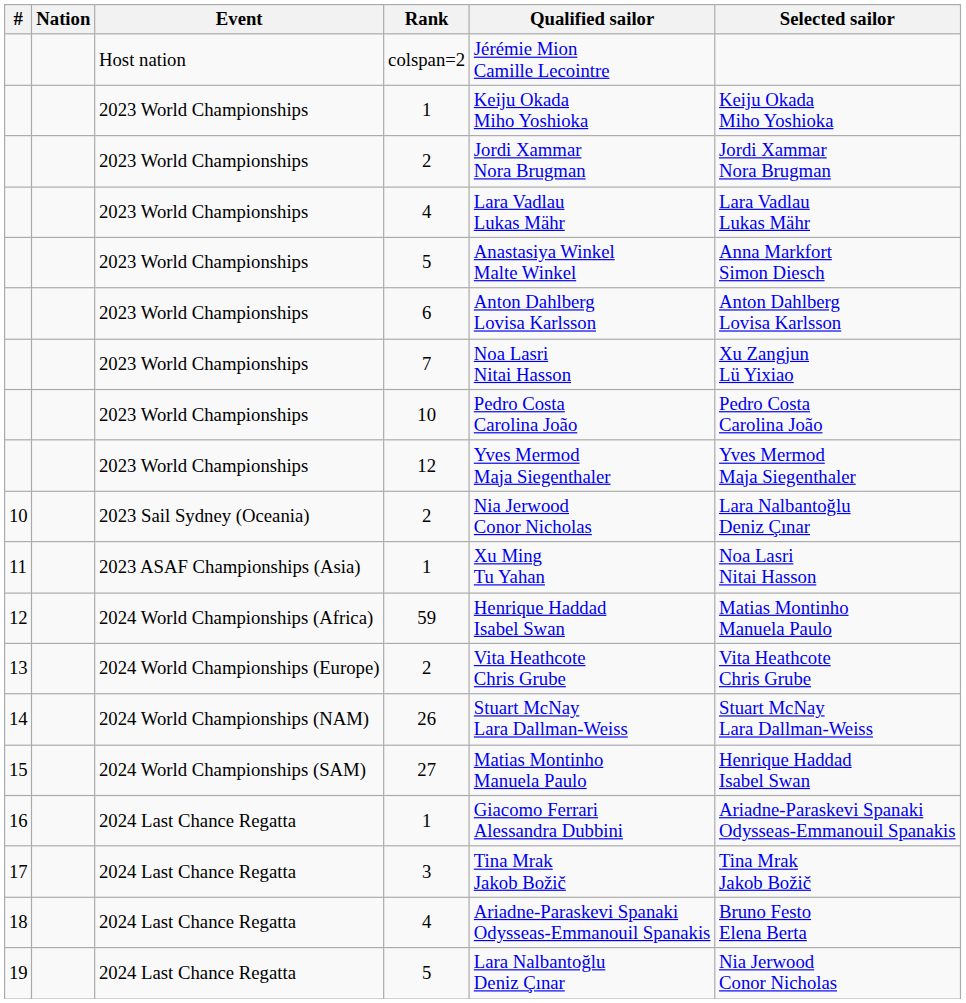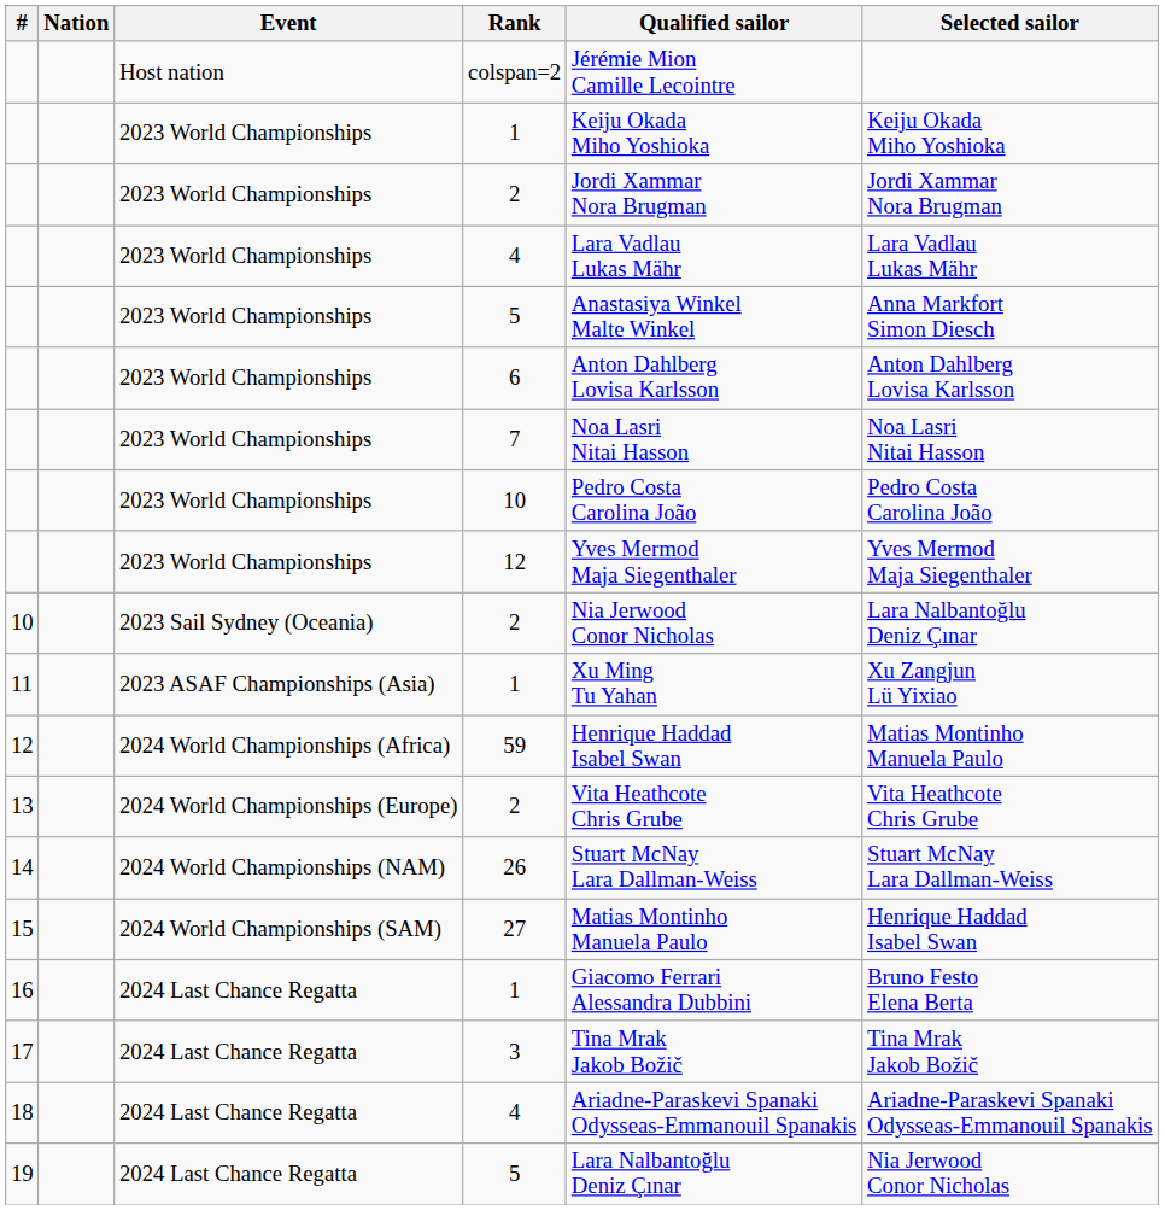7 | Selected sailor: Xu Zangjun Lü Yixiao -> Noa Lasri Nitai Hasson
11 / 1 | Selected sailor: Noa Lasri Nitai Hasson -> Xu Zangjun Lü Yixiao
16 / 1 | Selected sailor: Ariadne-Paraskevi Spanaki Odysseas-Emmanouil Spanakis -> Bruno Festo Elena Berta
18 / 4 | Selected sailor: Bruno Festo Elena Berta -> Ariadne-Paraskevi Spanaki Odysseas-Emmanouil Spanakis
